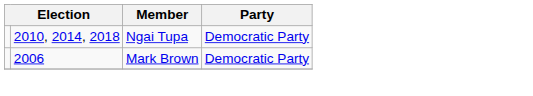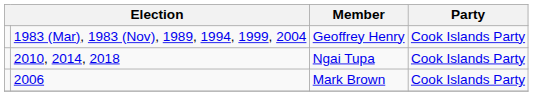+ row: 1983 (Mar), 1983 (Nov), 1989, 1994, 1999, 2004 | Geoffrey Henry | Cook Islands Party
Ngai Tupa | Party: Democratic Party -> Cook Islands Party
Mark Brown | Party: Democratic Party -> Cook Islands Party
